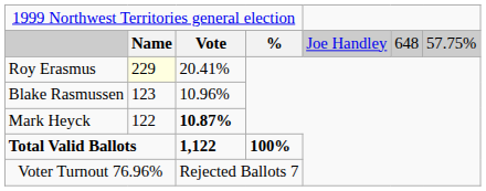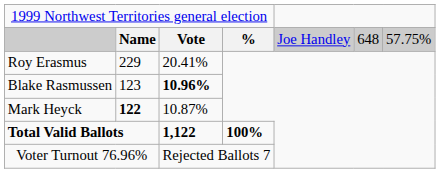Roy Erasmus | column 2: lightyellow background -> no background
Blake Rasmussen | column 3: normal -> bold
Mark Heyck | column 2: normal -> bold
Mark Heyck | column 3: bold -> normal
